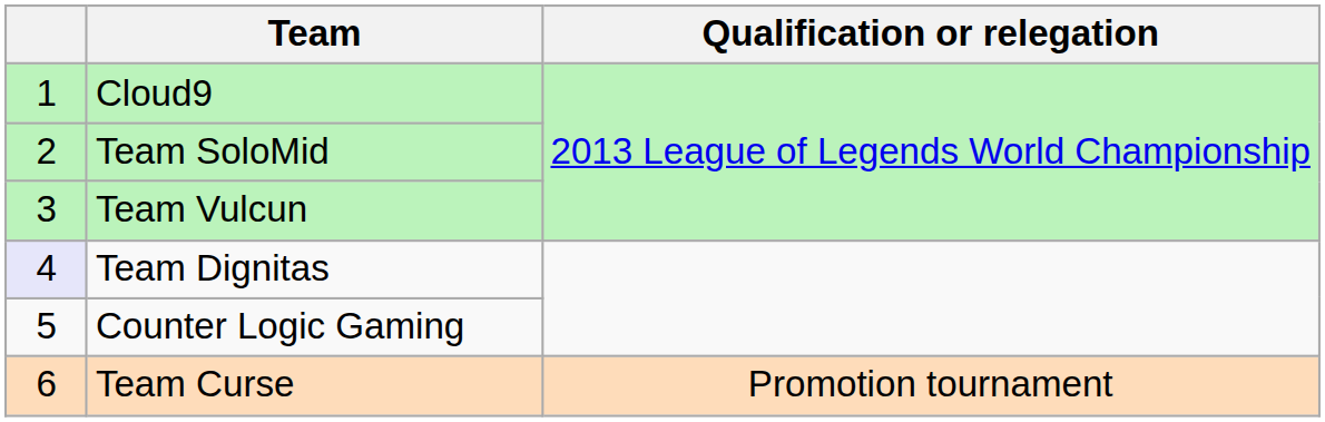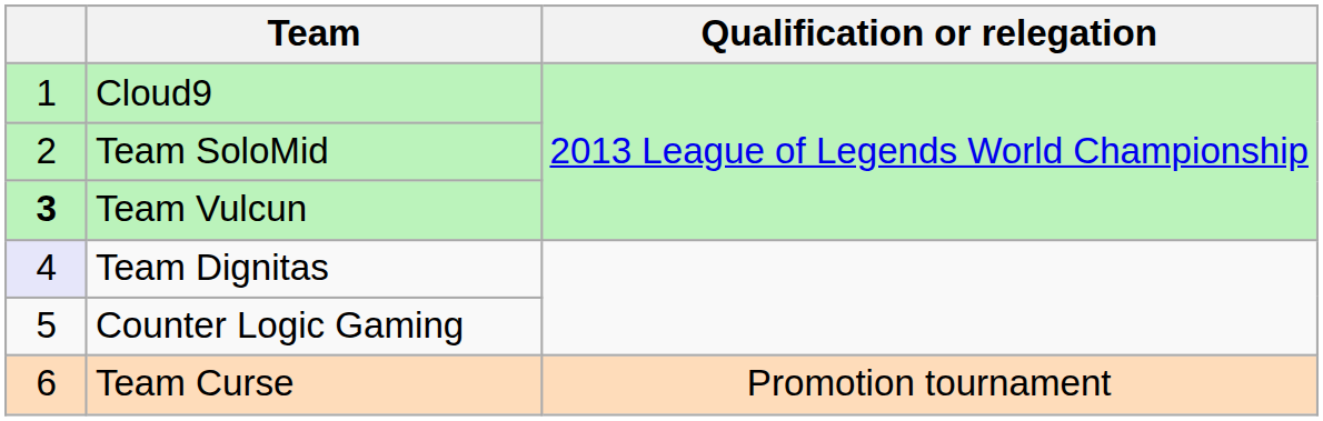Team Vulcun | column 1: normal -> bold
